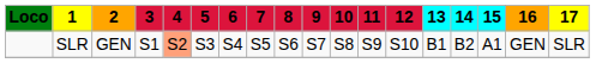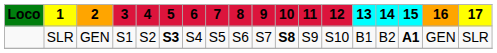row 2 | 4: lightsalmon background -> no background
row 2 | 5: normal -> bold
row 2 | 10: normal -> bold
row 2 | 15: normal -> bold
